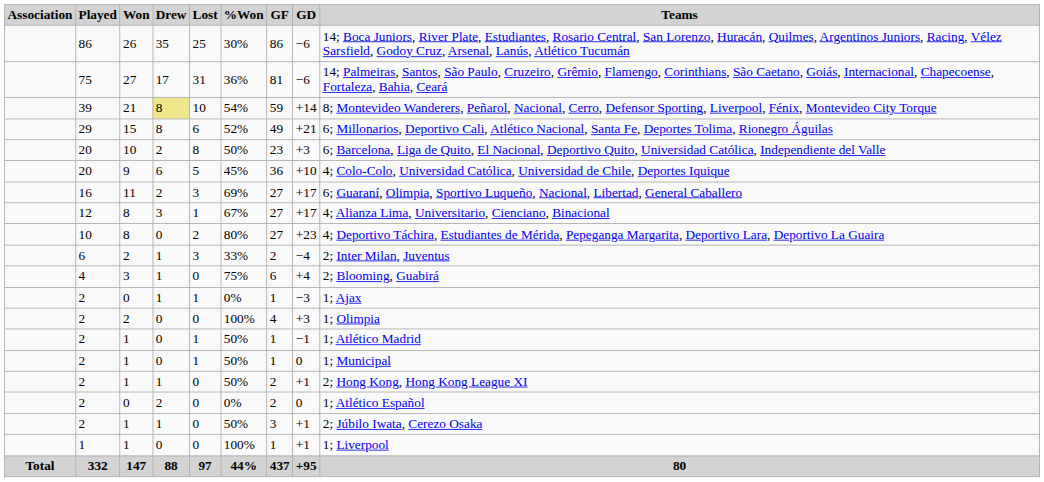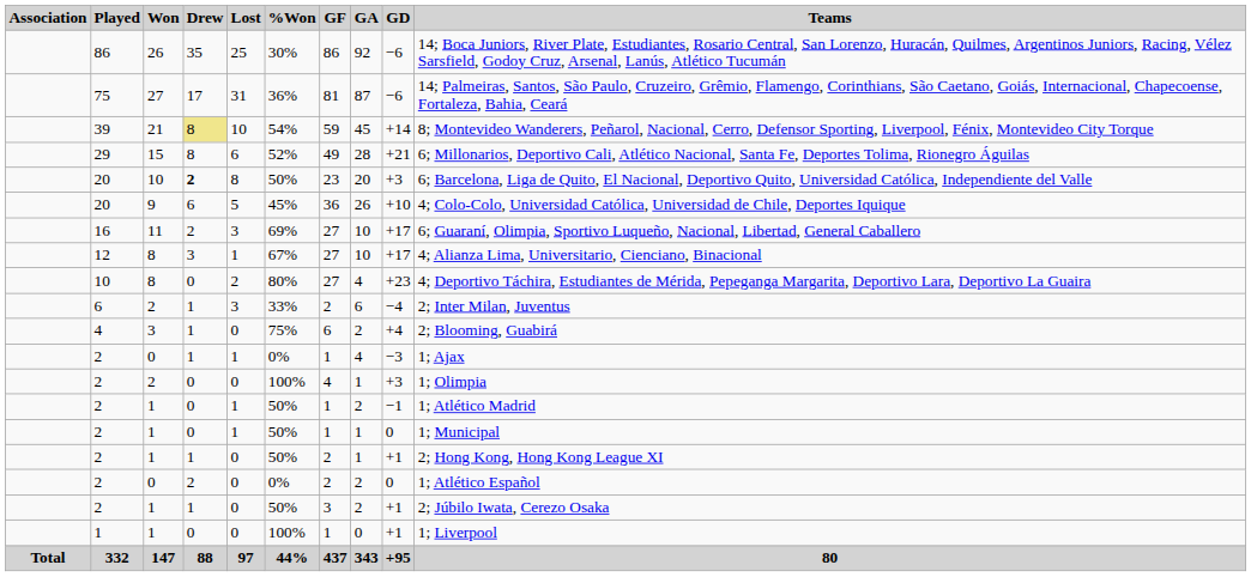+ column: GA | 92 | 87 | 45 | 28 | 20 | 26 | 10 | 10 | 4 | 6 | 2 | 4 | 1 | 2 | 1 | 1 | 2 | 2 | 0 | 343
20 / 10 | Drew: normal -> bold
